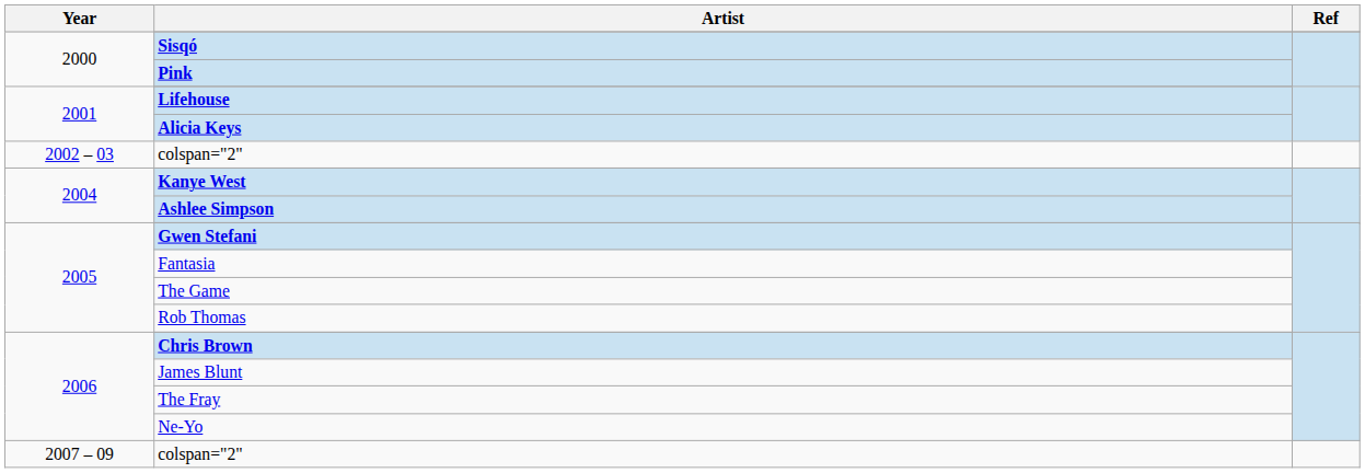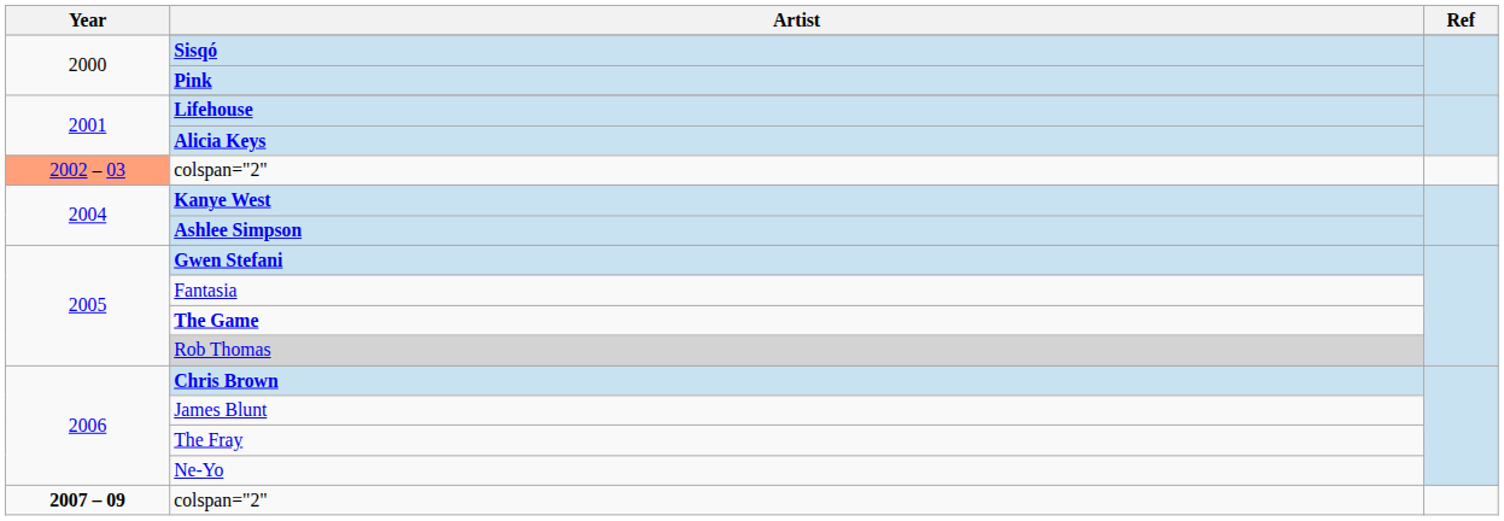2002 – 03 / colspan="2" | Year: no background -> lightsalmon background
The Game | Artist: normal -> bold
Rob Thomas | Artist: no background -> lightgrey background
2007 – 09 / colspan="2" | Year: normal -> bold
